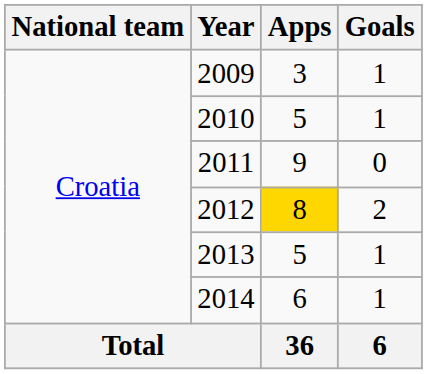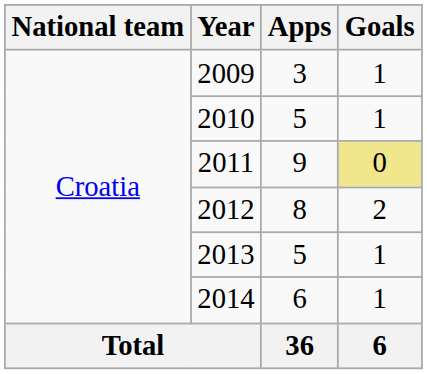2011 | Goals: no background -> khaki background
2012 | Apps: gold background -> no background
